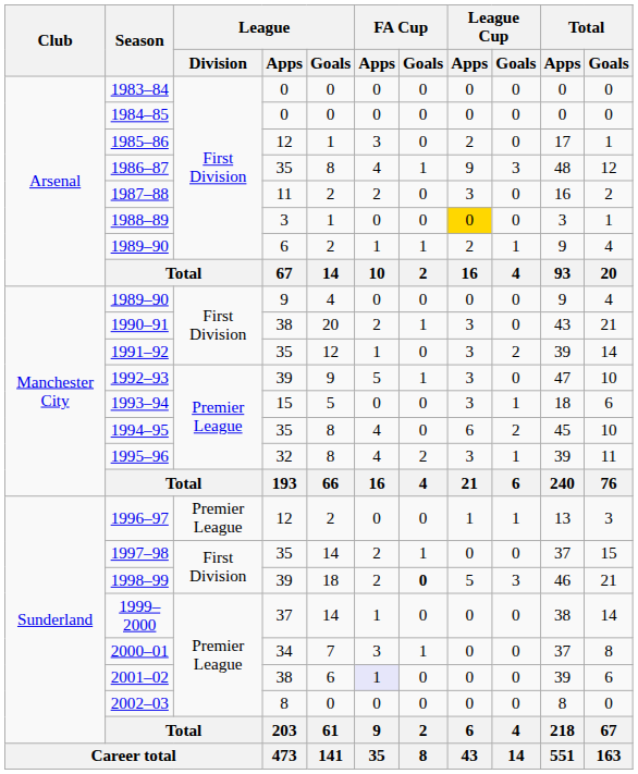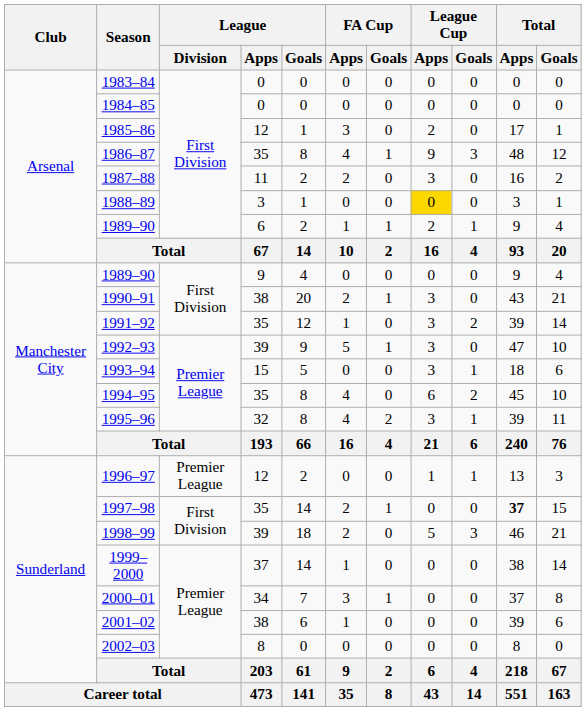1997–98 | Total / Apps: normal -> bold
1998–99 | FA Cup / Goals: bold -> normal
2001–02 | FA Cup / Apps: lavender background -> no background
